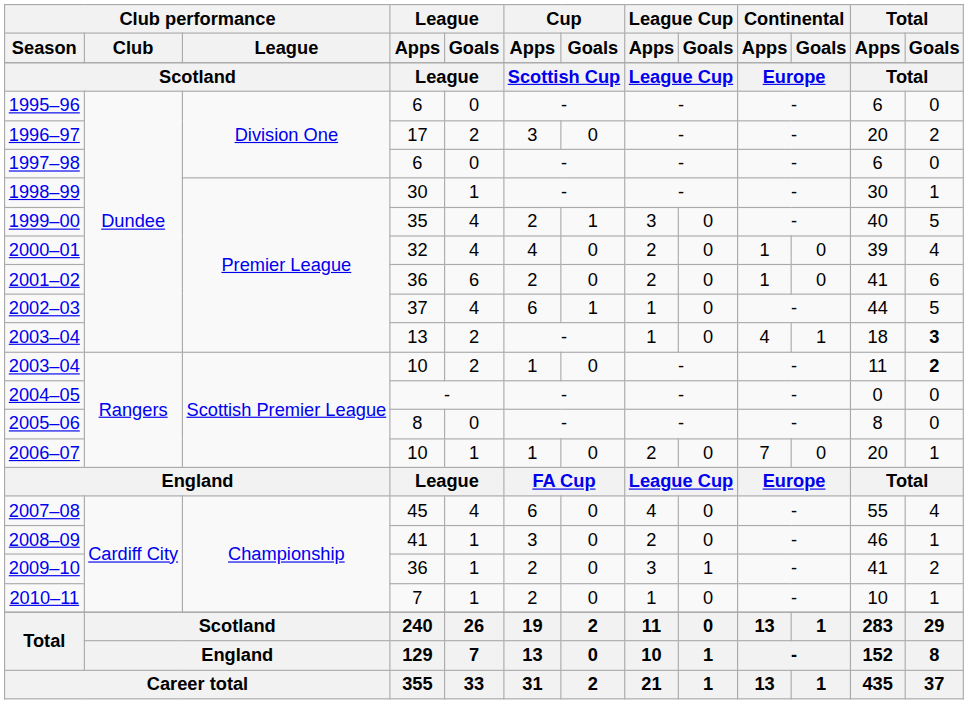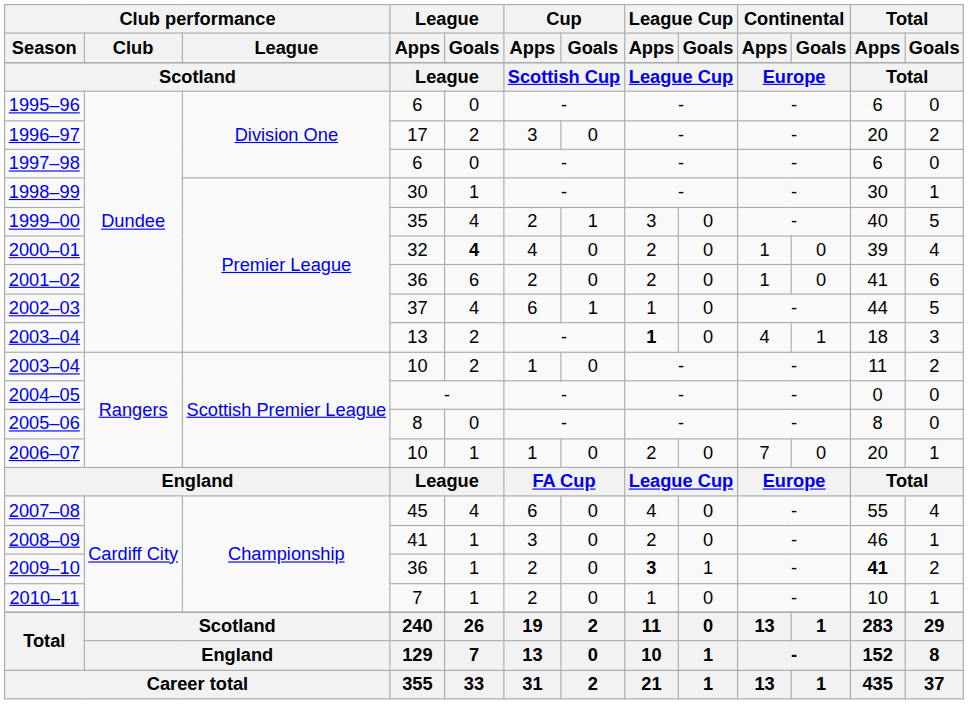2000–01 | League / Goals: normal -> bold
2003–04 / 13 | League Cup / Apps: normal -> bold
2003–04 / 13 | Total / Goals: bold -> normal
2003–04 / 10 | Total / Goals: bold -> normal
2009–10 | League Cup / Apps: normal -> bold
2009–10 | Total / Apps: normal -> bold
